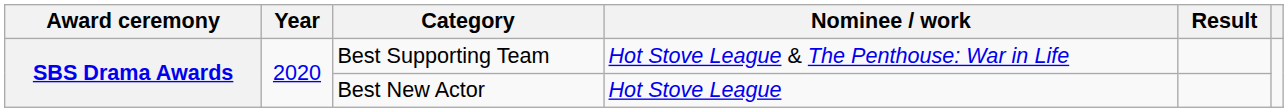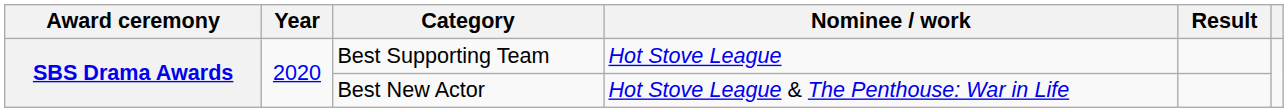Best Supporting Team | Nominee / work: Hot Stove League & The Penthouse: War in Life -> Hot Stove League
Best New Actor | Nominee / work: Hot Stove League -> Hot Stove League & The Penthouse: War in Life
